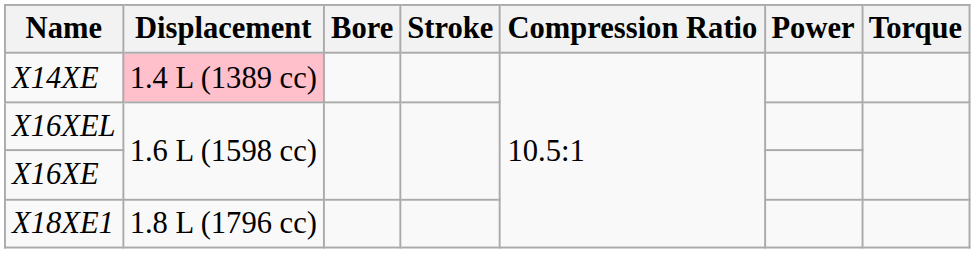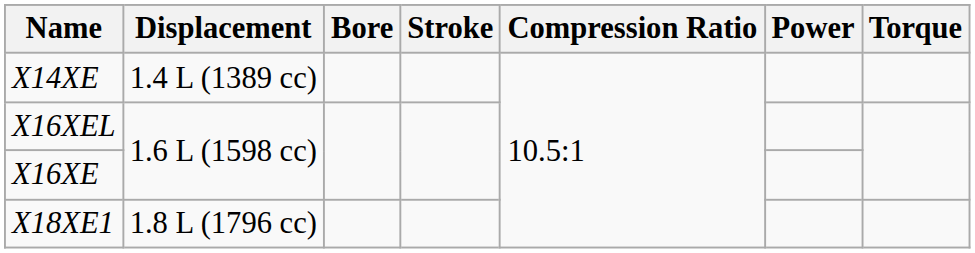X14XE | Displacement: pink background -> no background
